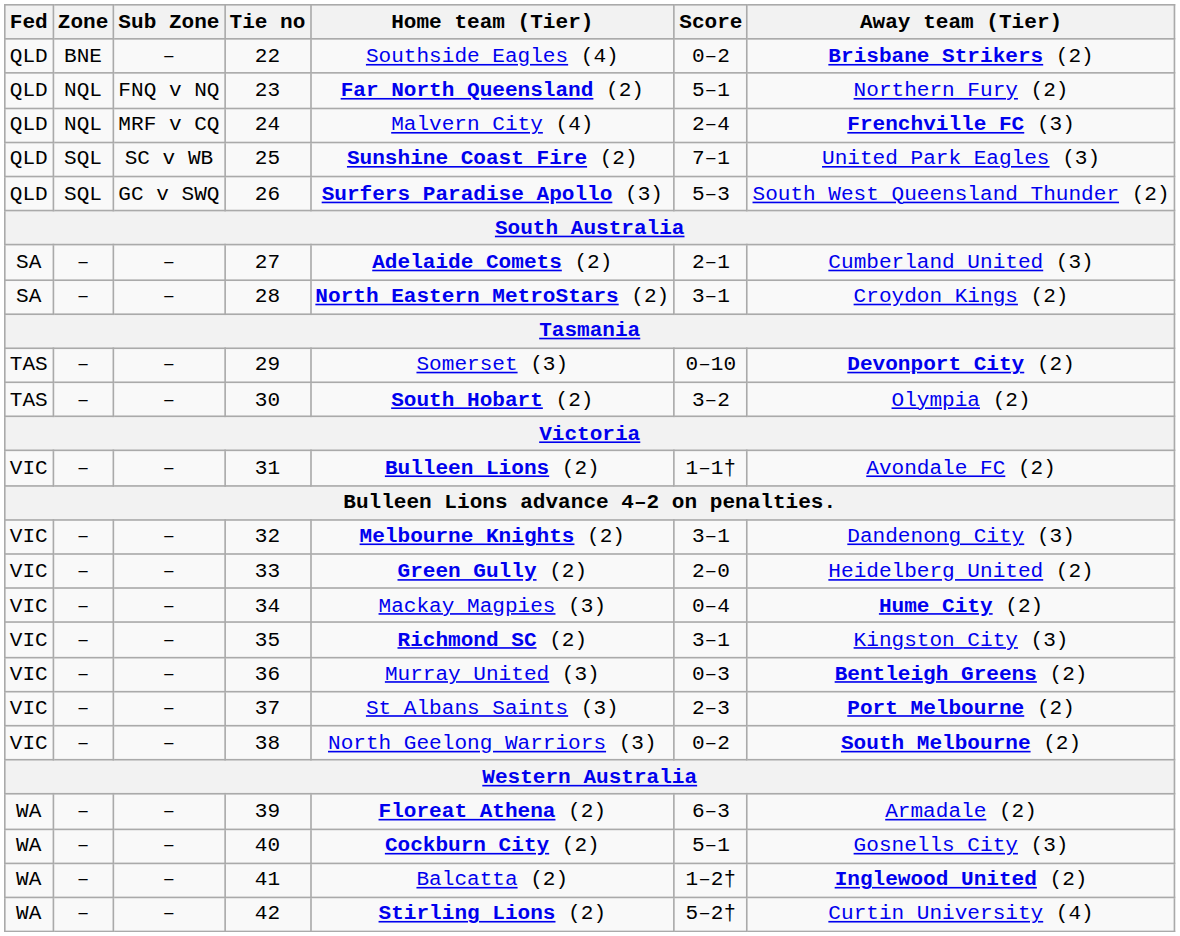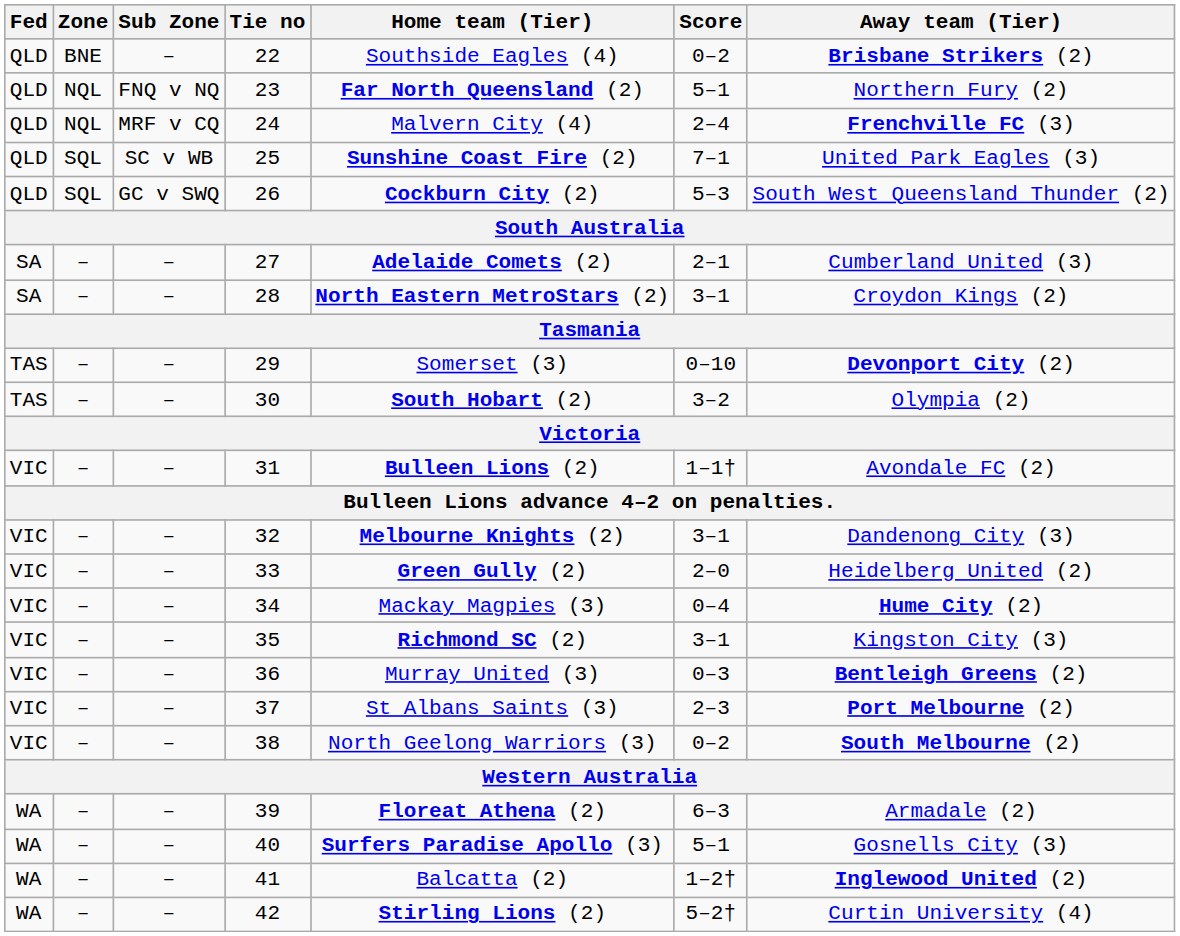26 | Home team (Tier): Surfers Paradise Apollo (3) -> Cockburn City (2)
40 | Home team (Tier): Cockburn City (2) -> Surfers Paradise Apollo (3)
